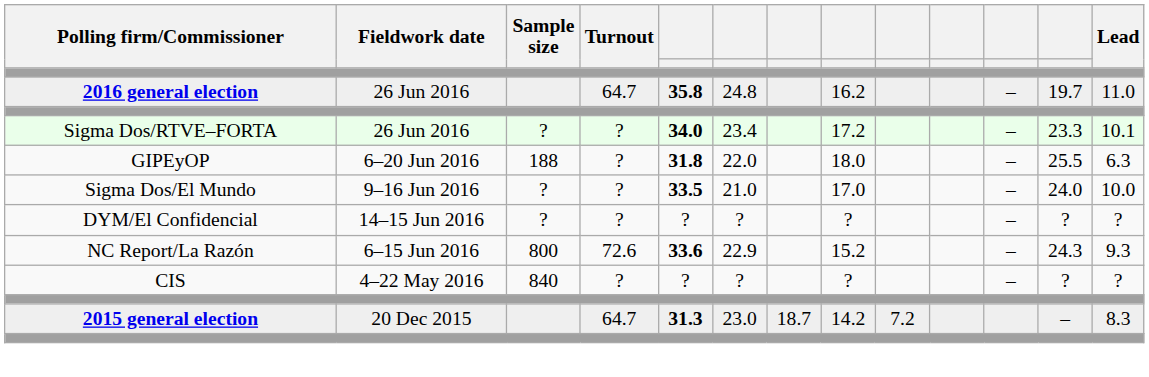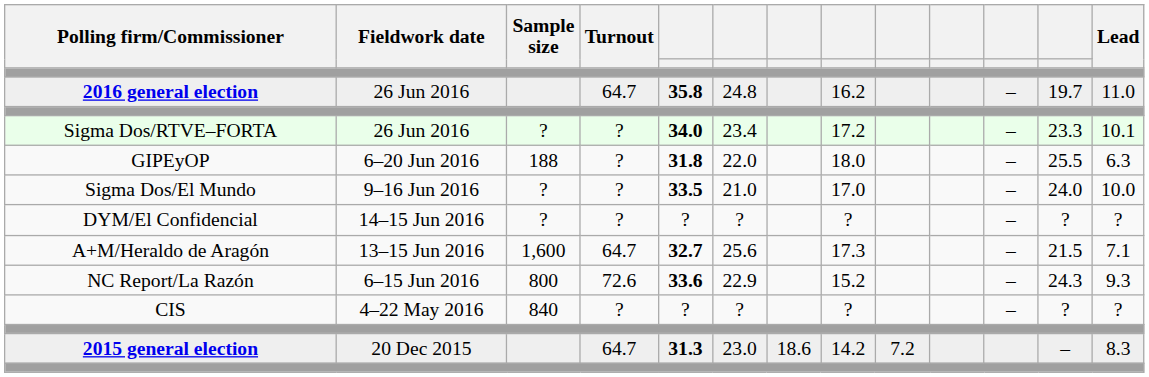+ row: A+M/Heraldo de Aragón | 13–15 Jun 2016 | 1,600 | 64.7 | 32.7 | 25.6 | 17.3 | – | 21.5 | 7.1
2015 general election | column 7: 18.7 -> 18.6
